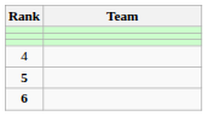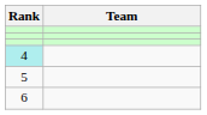row 5 | Rank: no background -> paleturquoise background
row 6 | Rank: bold -> normal
row 7 | Rank: bold -> normal
